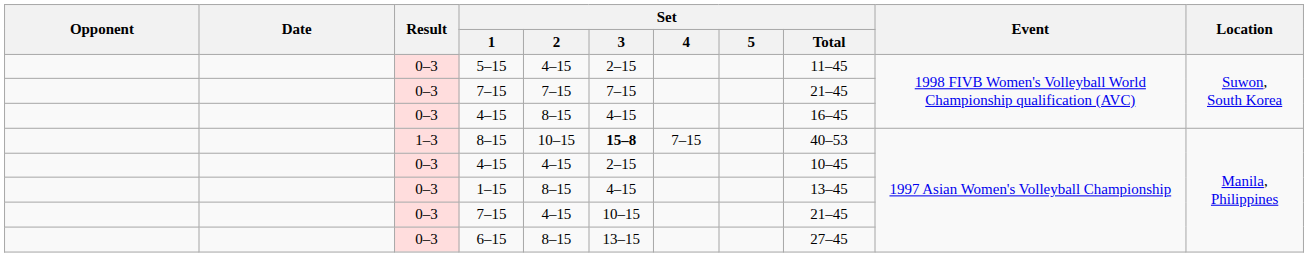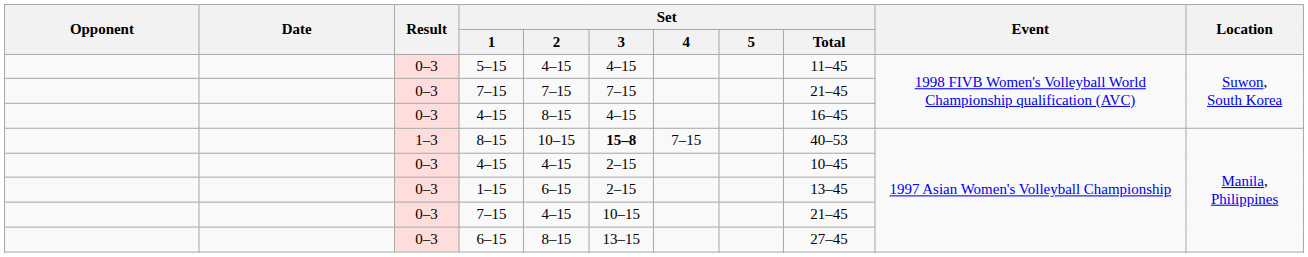5–15 | Set / 3: 2–15 -> 4–15
1–15 | Set / 2: 8–15 -> 6–15
1–15 | Set / 3: 4–15 -> 2–15
